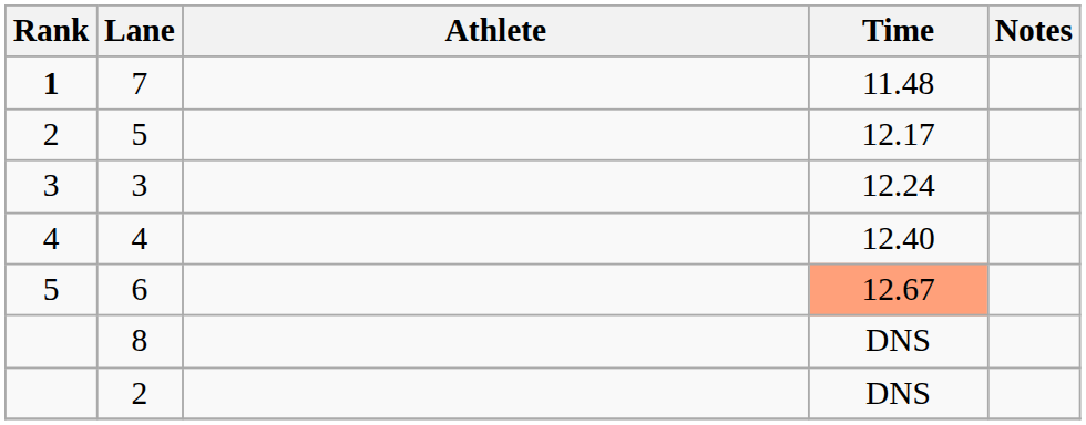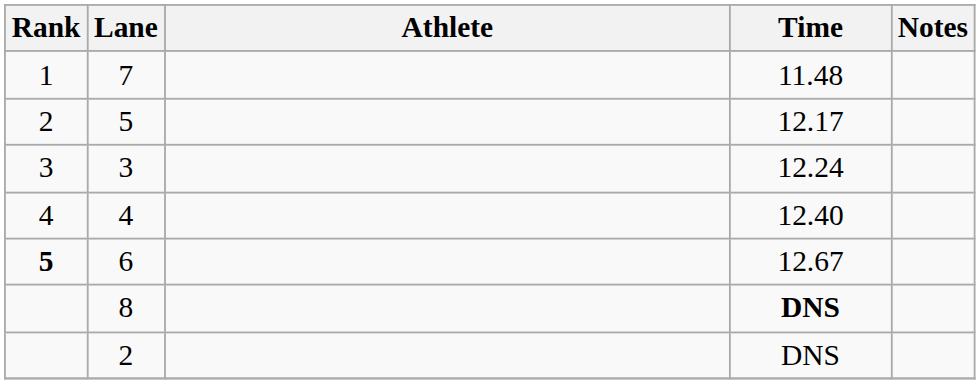7 | Rank: bold -> normal
6 | Rank: normal -> bold
6 | Time: lightsalmon background -> no background
8 | Time: normal -> bold
